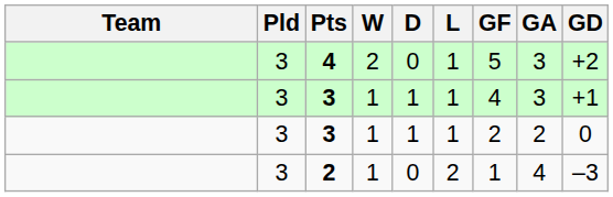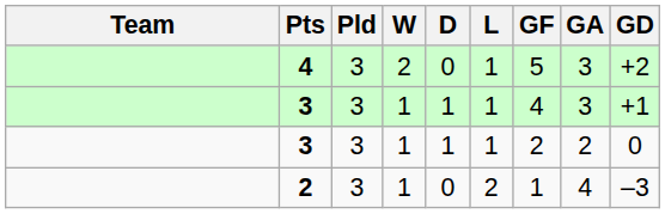columns swapped: Pts <-> Pld
